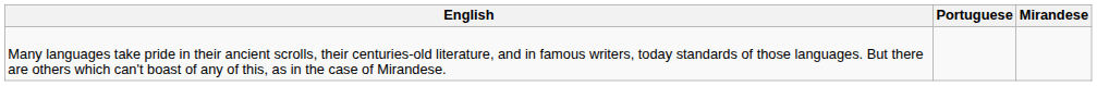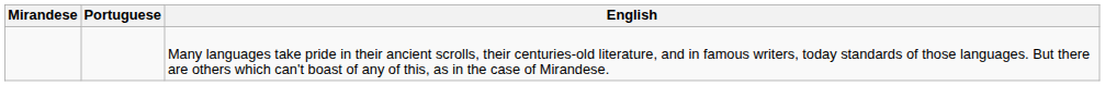columns swapped: Mirandese <-> English
